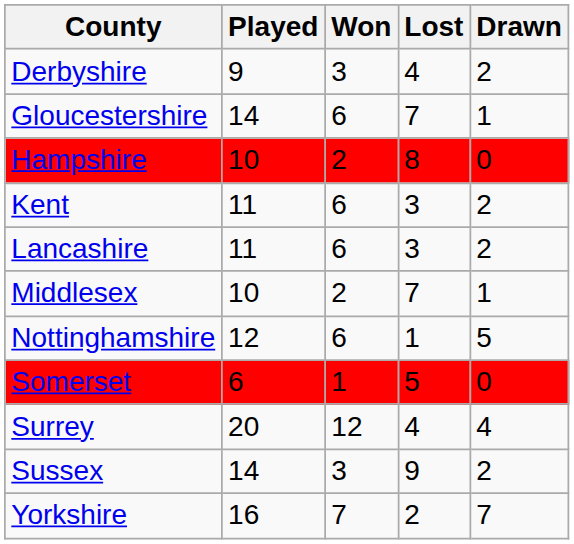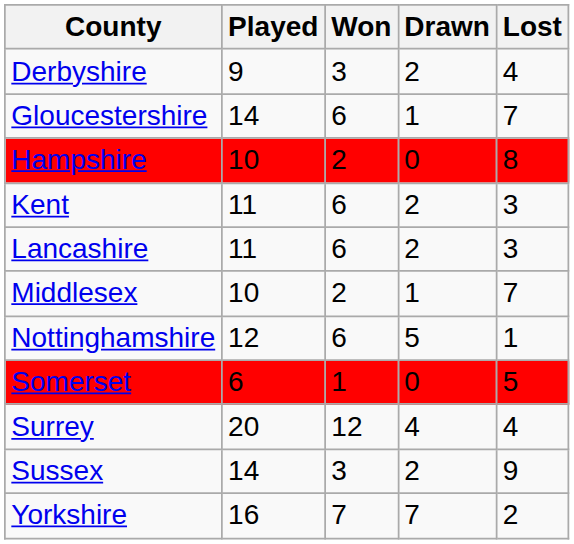columns swapped: Lost <-> Drawn
